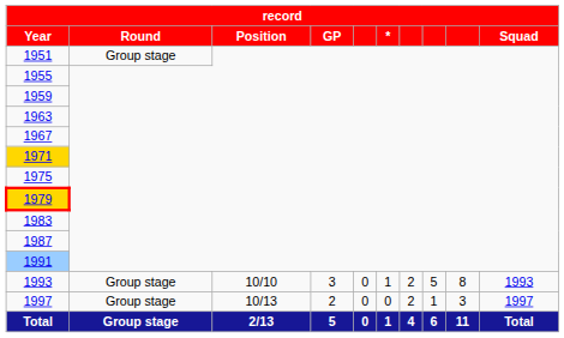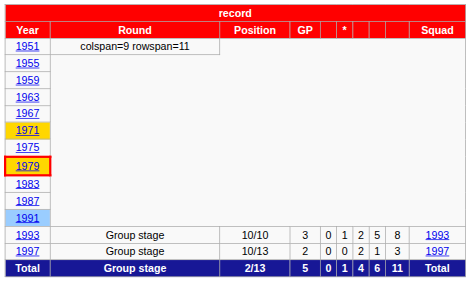1951 | Round: Group stage -> colspan=9 rowspan=11
